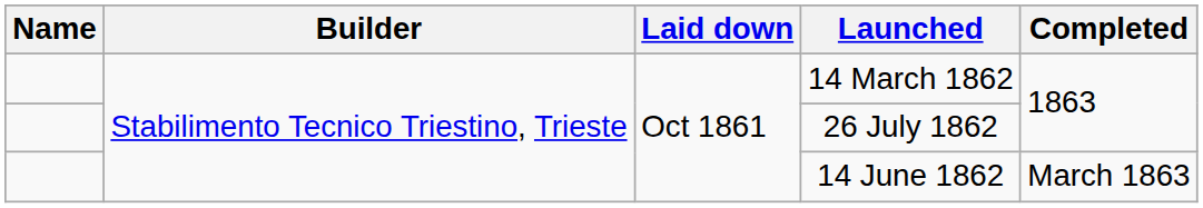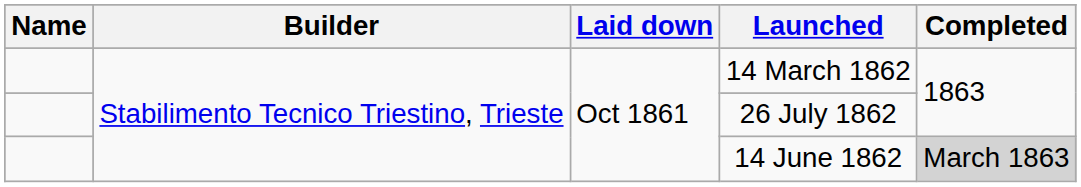14 June 1862 | Completed: no background -> lightgrey background
